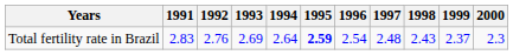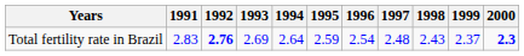row 2 | 1992: normal -> bold
row 2 | 1995: bold -> normal
row 2 | 2000: normal -> bold
